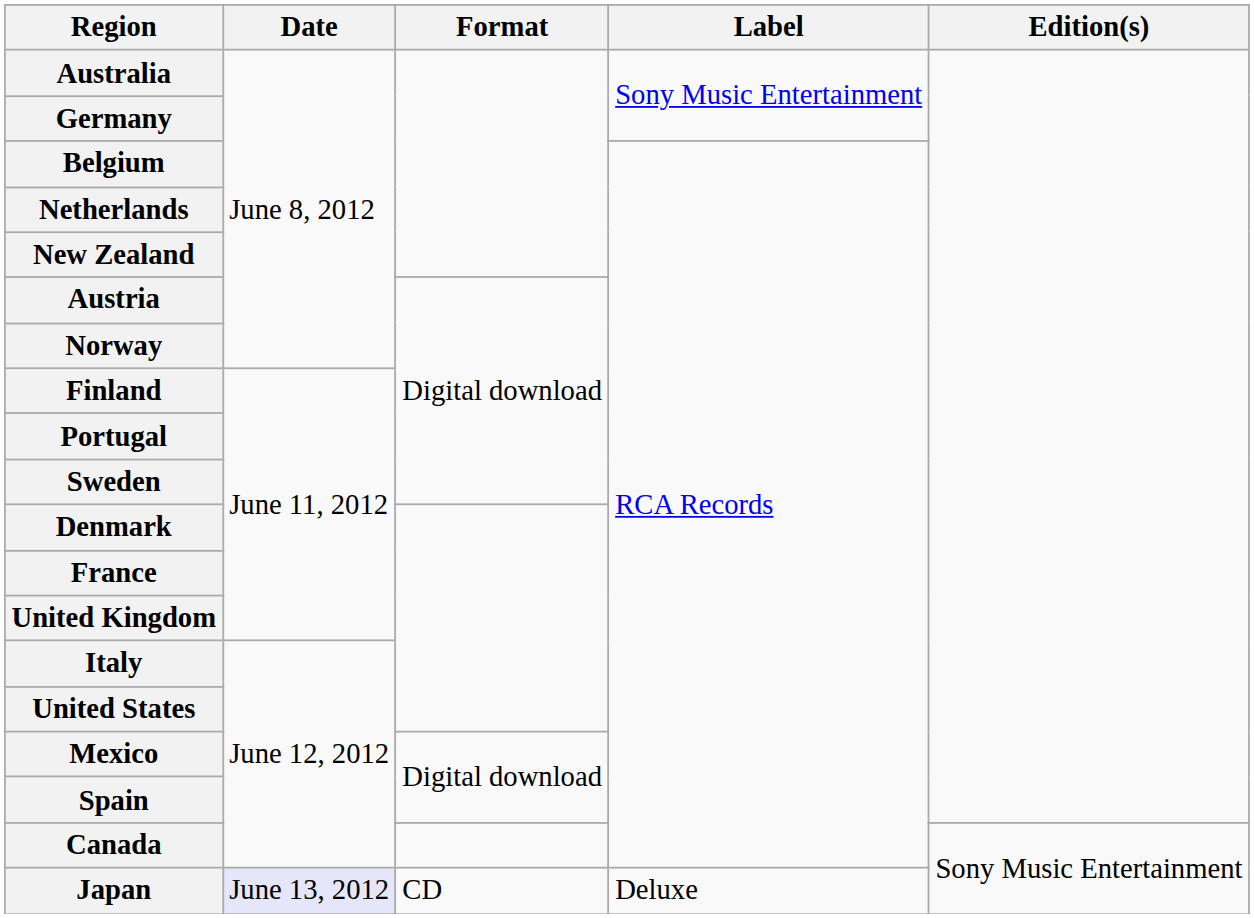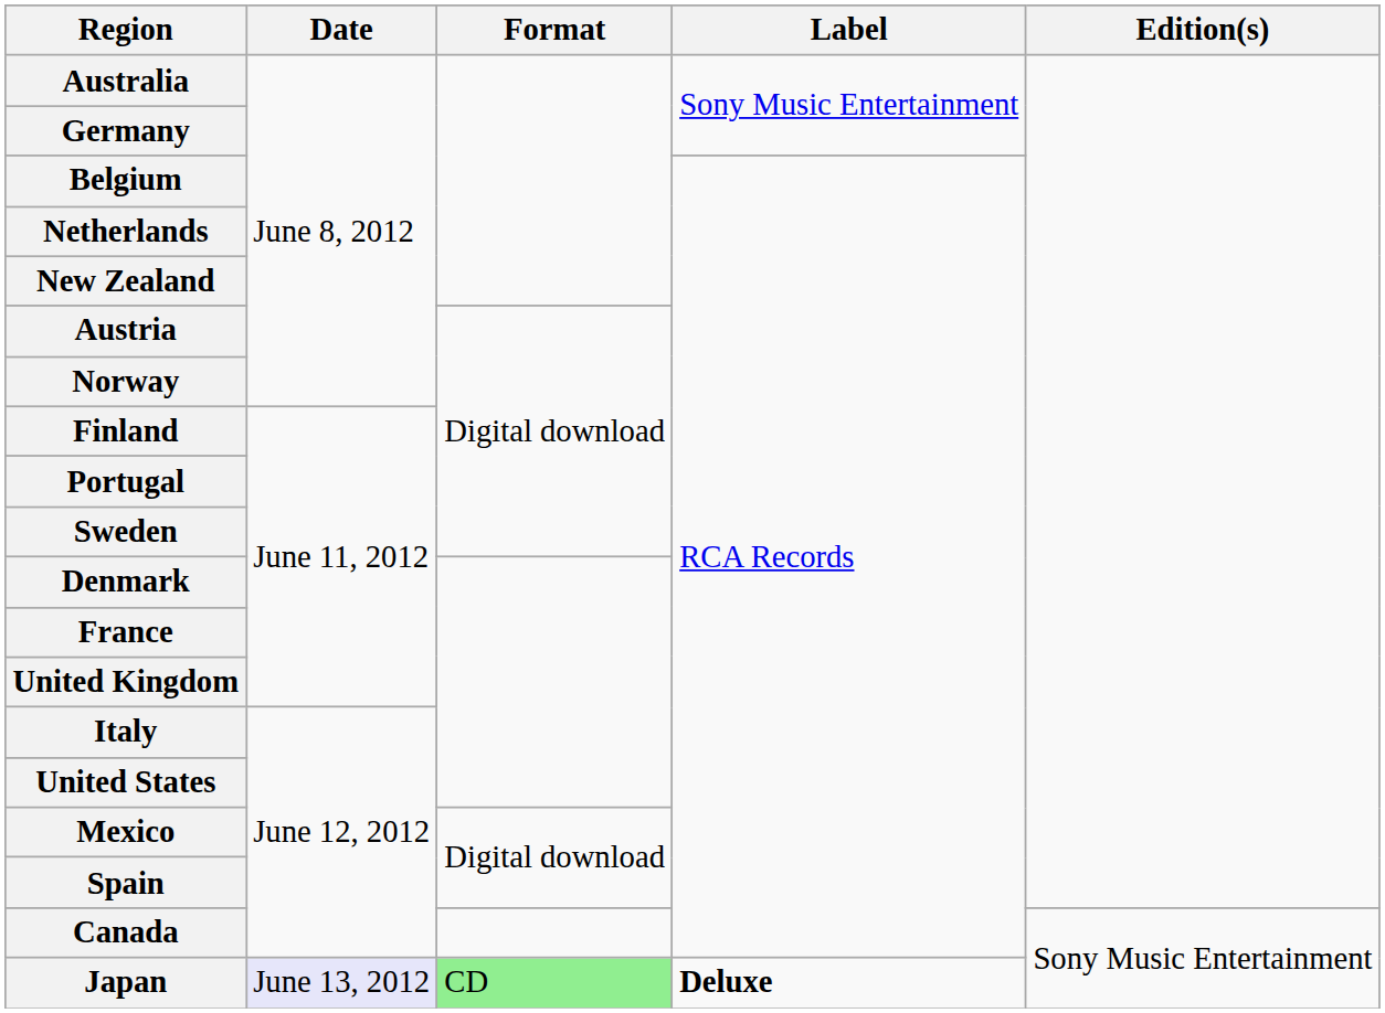Japan | Format: no background -> lightgreen background
Japan | Label: normal -> bold
